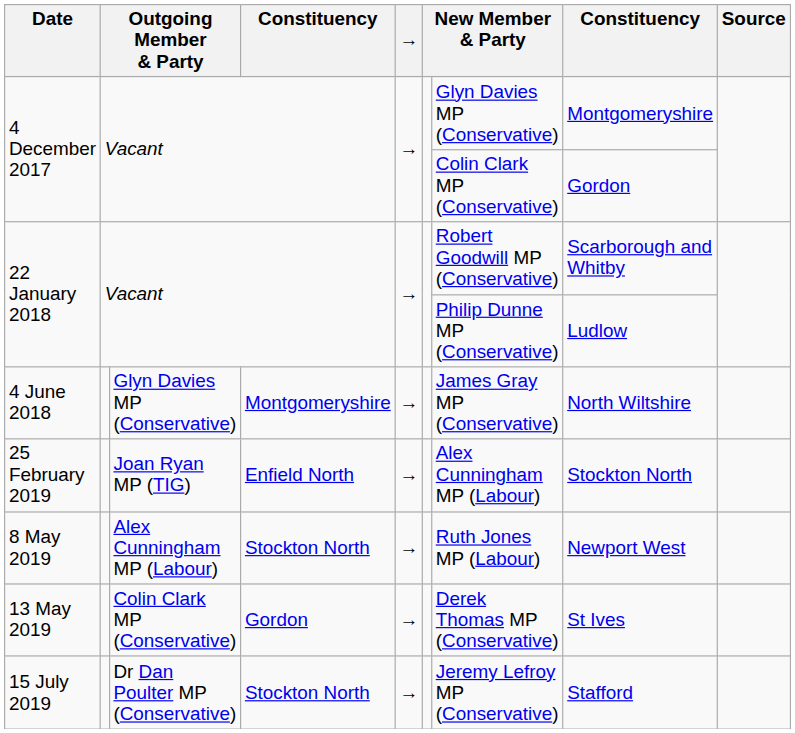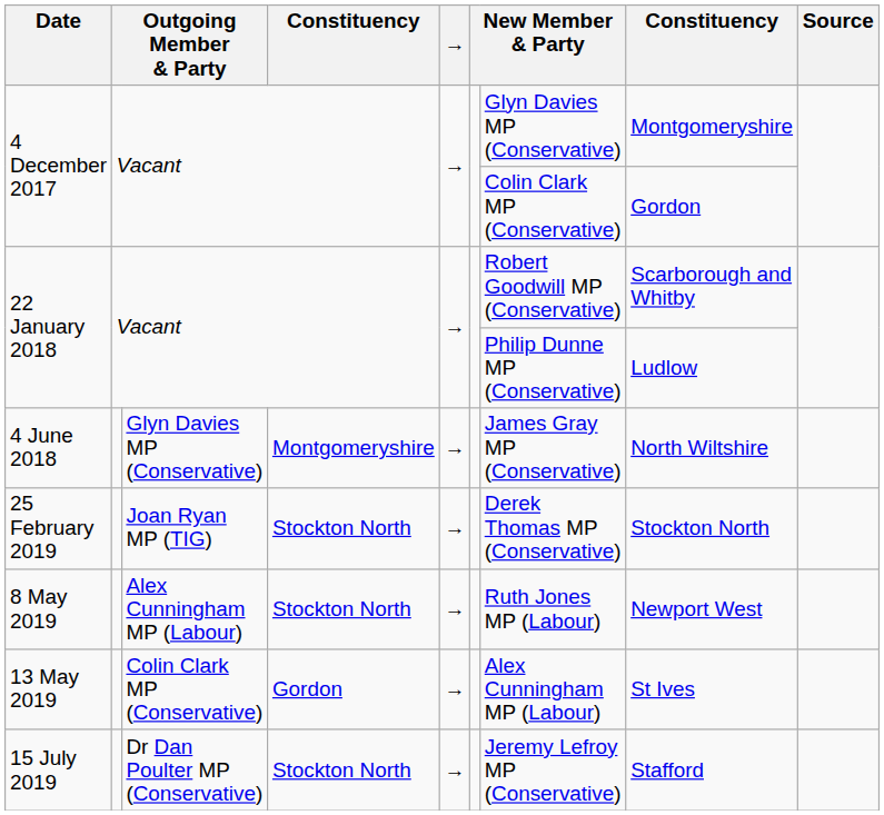25 February 2019 | column 4: Enfield North -> Stockton North
25 February 2019 | column 7: Alex Cunningham MP (Labour) -> Derek Thomas MP (Conservative)
13 May 2019 | column 7: Derek Thomas MP (Conservative) -> Alex Cunningham MP (Labour)
